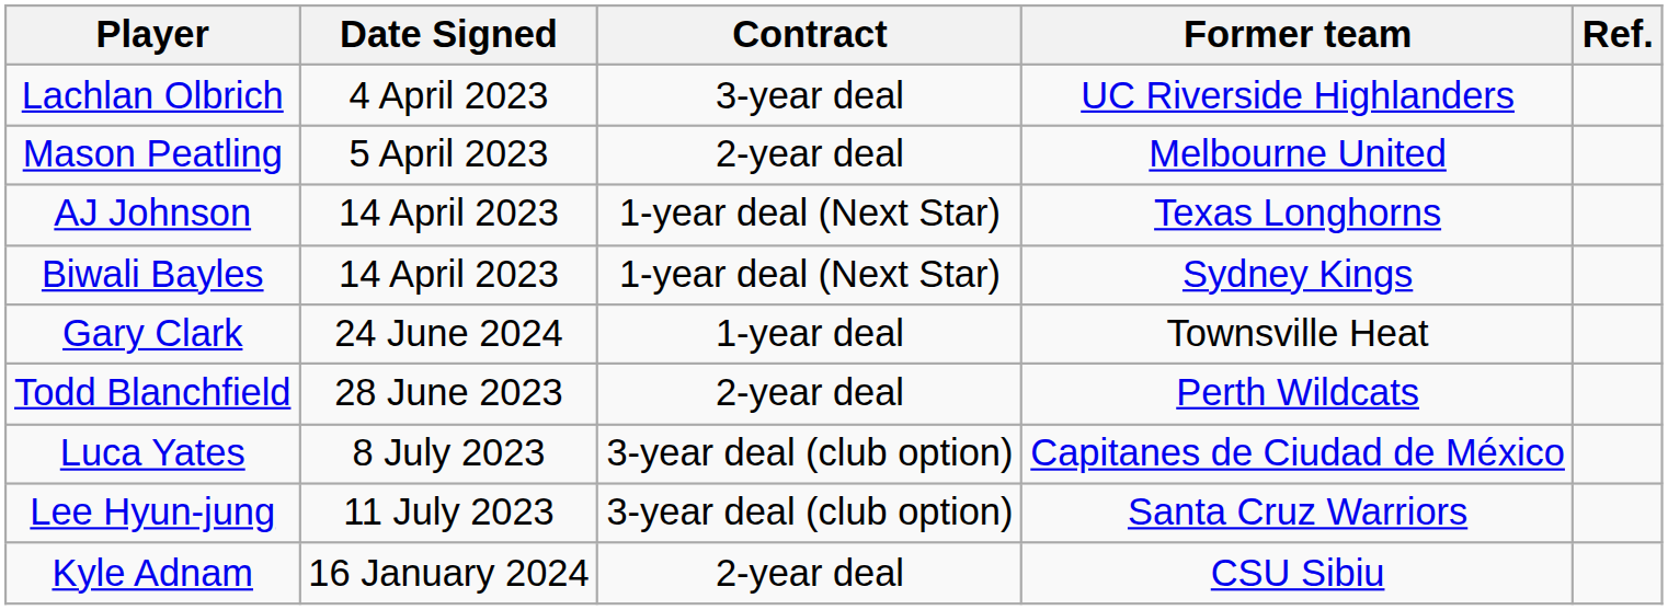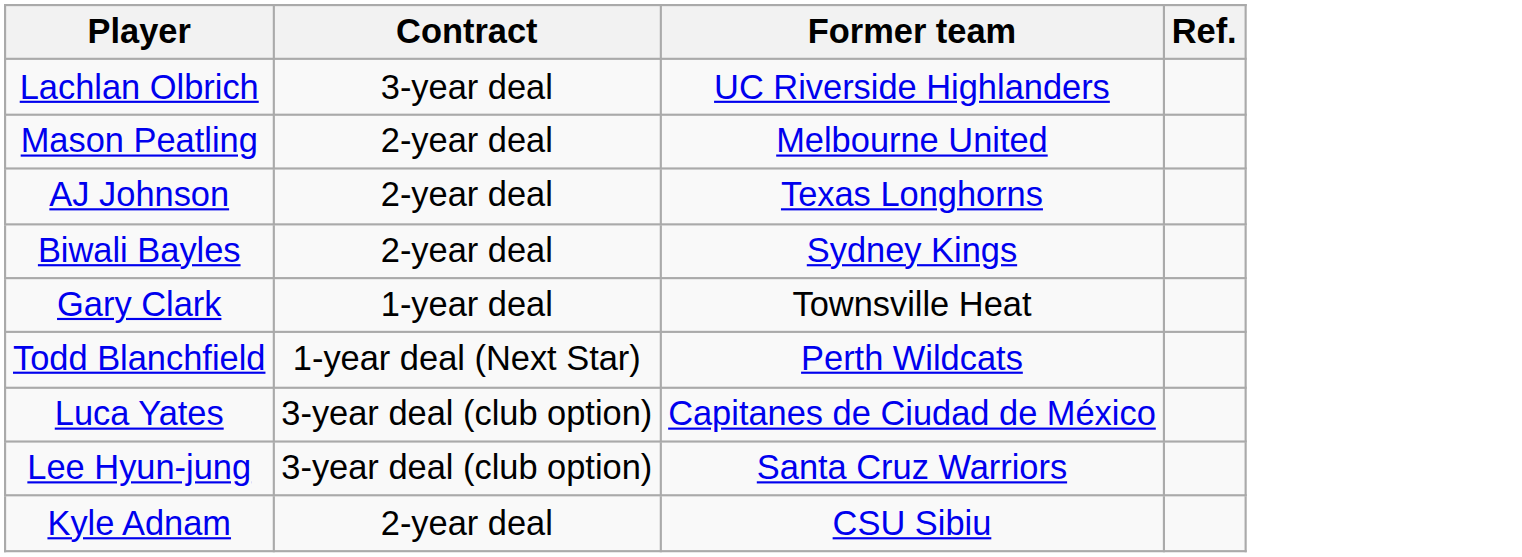- column: Date Signed | 4 April 2023 | 5 April 2023 | 14 April 2023 | 14 April 2023 | 24 June 2024 | 28 June 2023 | 8 July 2023 | 11 July 2023 | 16 January 2024
AJ Johnson | Contract: 1-year deal (Next Star) -> 2-year deal
Biwali Bayles | Contract: 1-year deal (Next Star) -> 2-year deal
Todd Blanchfield | Contract: 2-year deal -> 1-year deal (Next Star)
